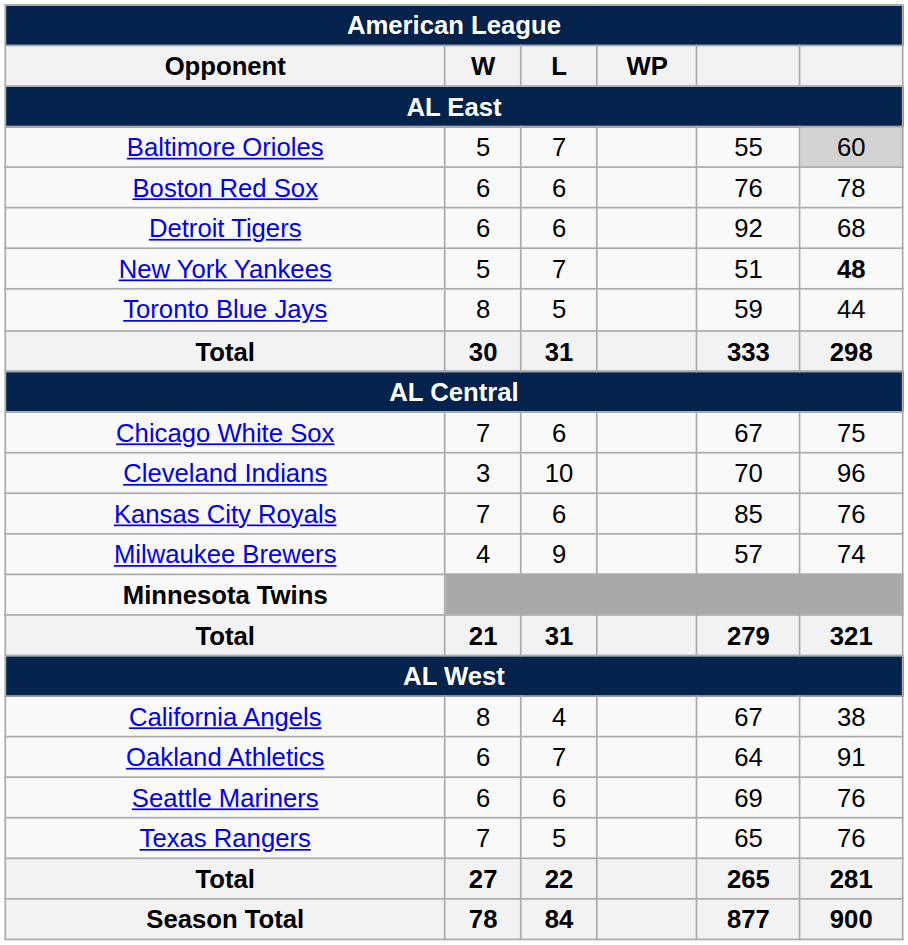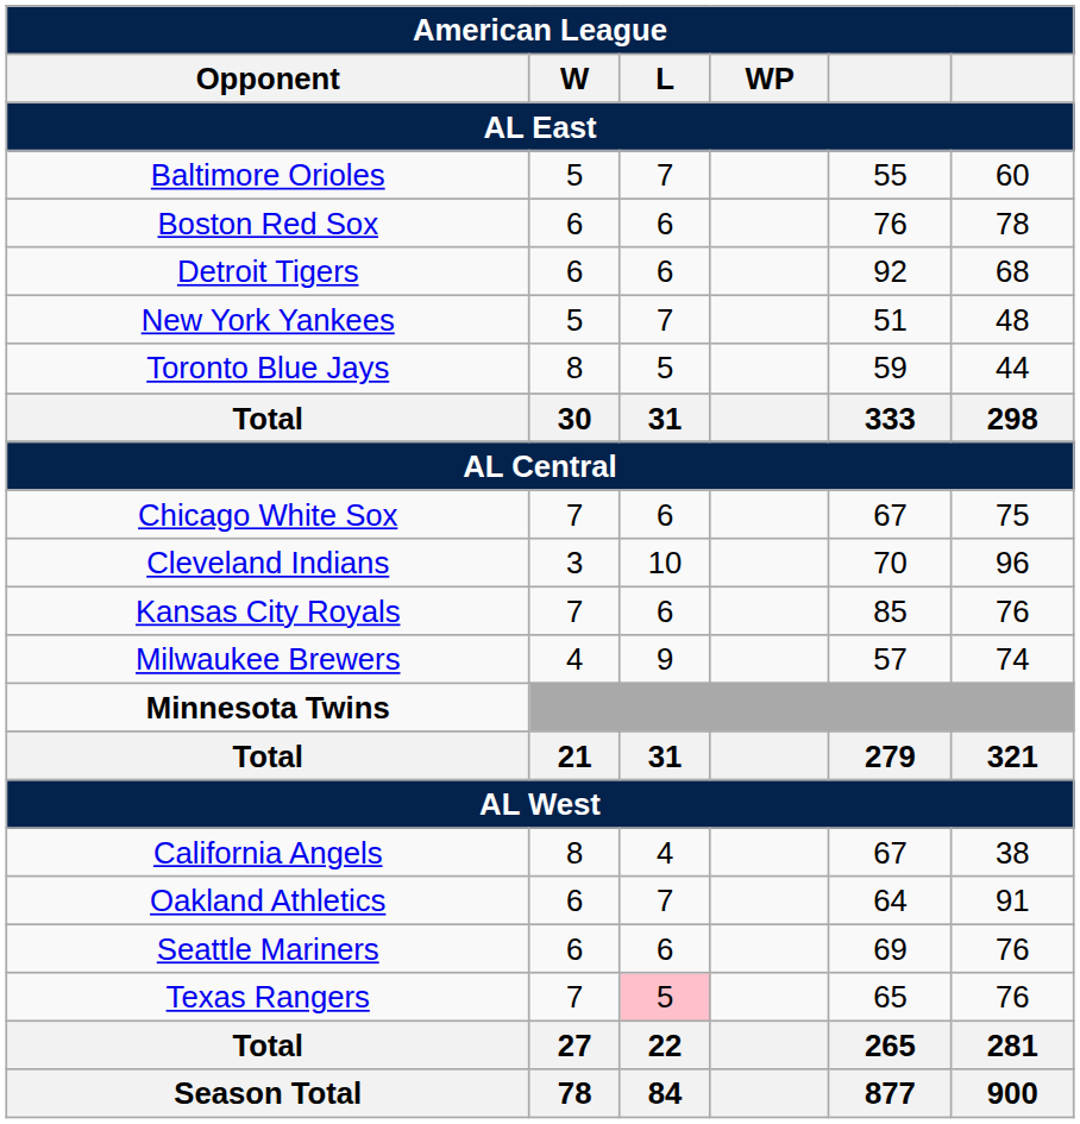Baltimore Orioles | column 6: lightgrey background -> no background
New York Yankees | column 6: bold -> normal
Texas Rangers | L: no background -> pink background
